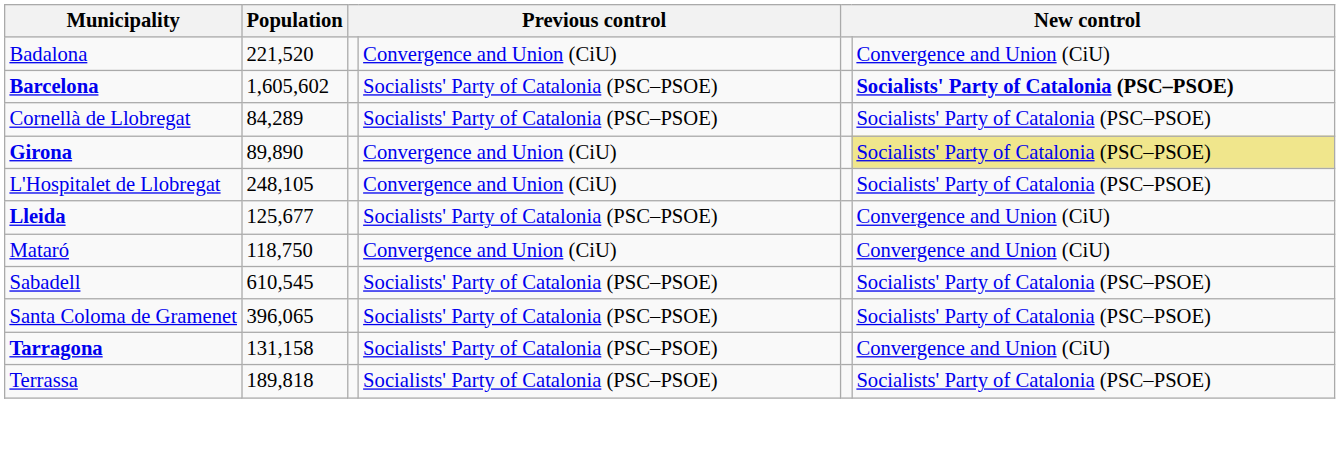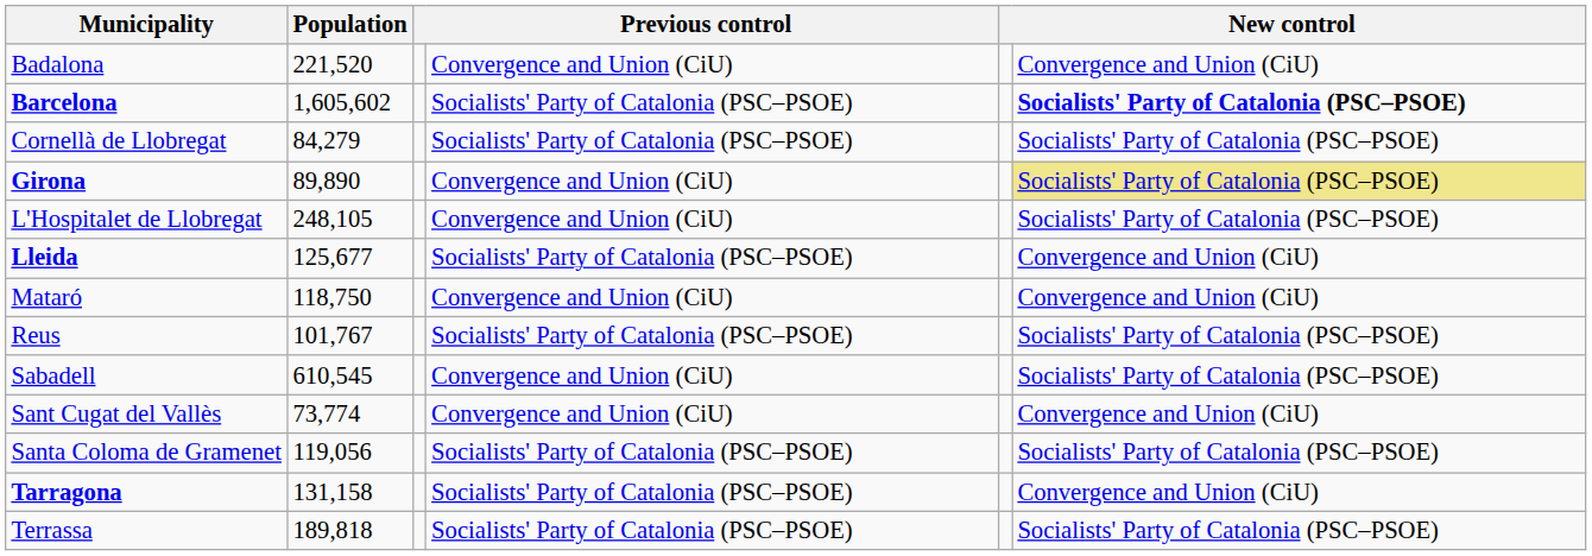Cornellà de Llobregat | Population: 84,289 -> 84,279
+ row: Reus | 101,767 | Socialists' Party of Catalonia (PSC–PSOE) | Socialists' Party of Catalonia (PSC–PSOE)
Sabadell | column 4: Socialists' Party of Catalonia (PSC–PSOE) -> Convergence and Union (CiU)
+ row: Sant Cugat del Vallès | 73,774 | Convergence and Union (CiU) | Convergence and Union (CiU)
Santa Coloma de Gramenet | Population: 396,065 -> 119,056
